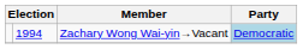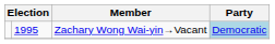Zachary Wong Wai-yin→Vacant | column 2: 1994 -> 1995
